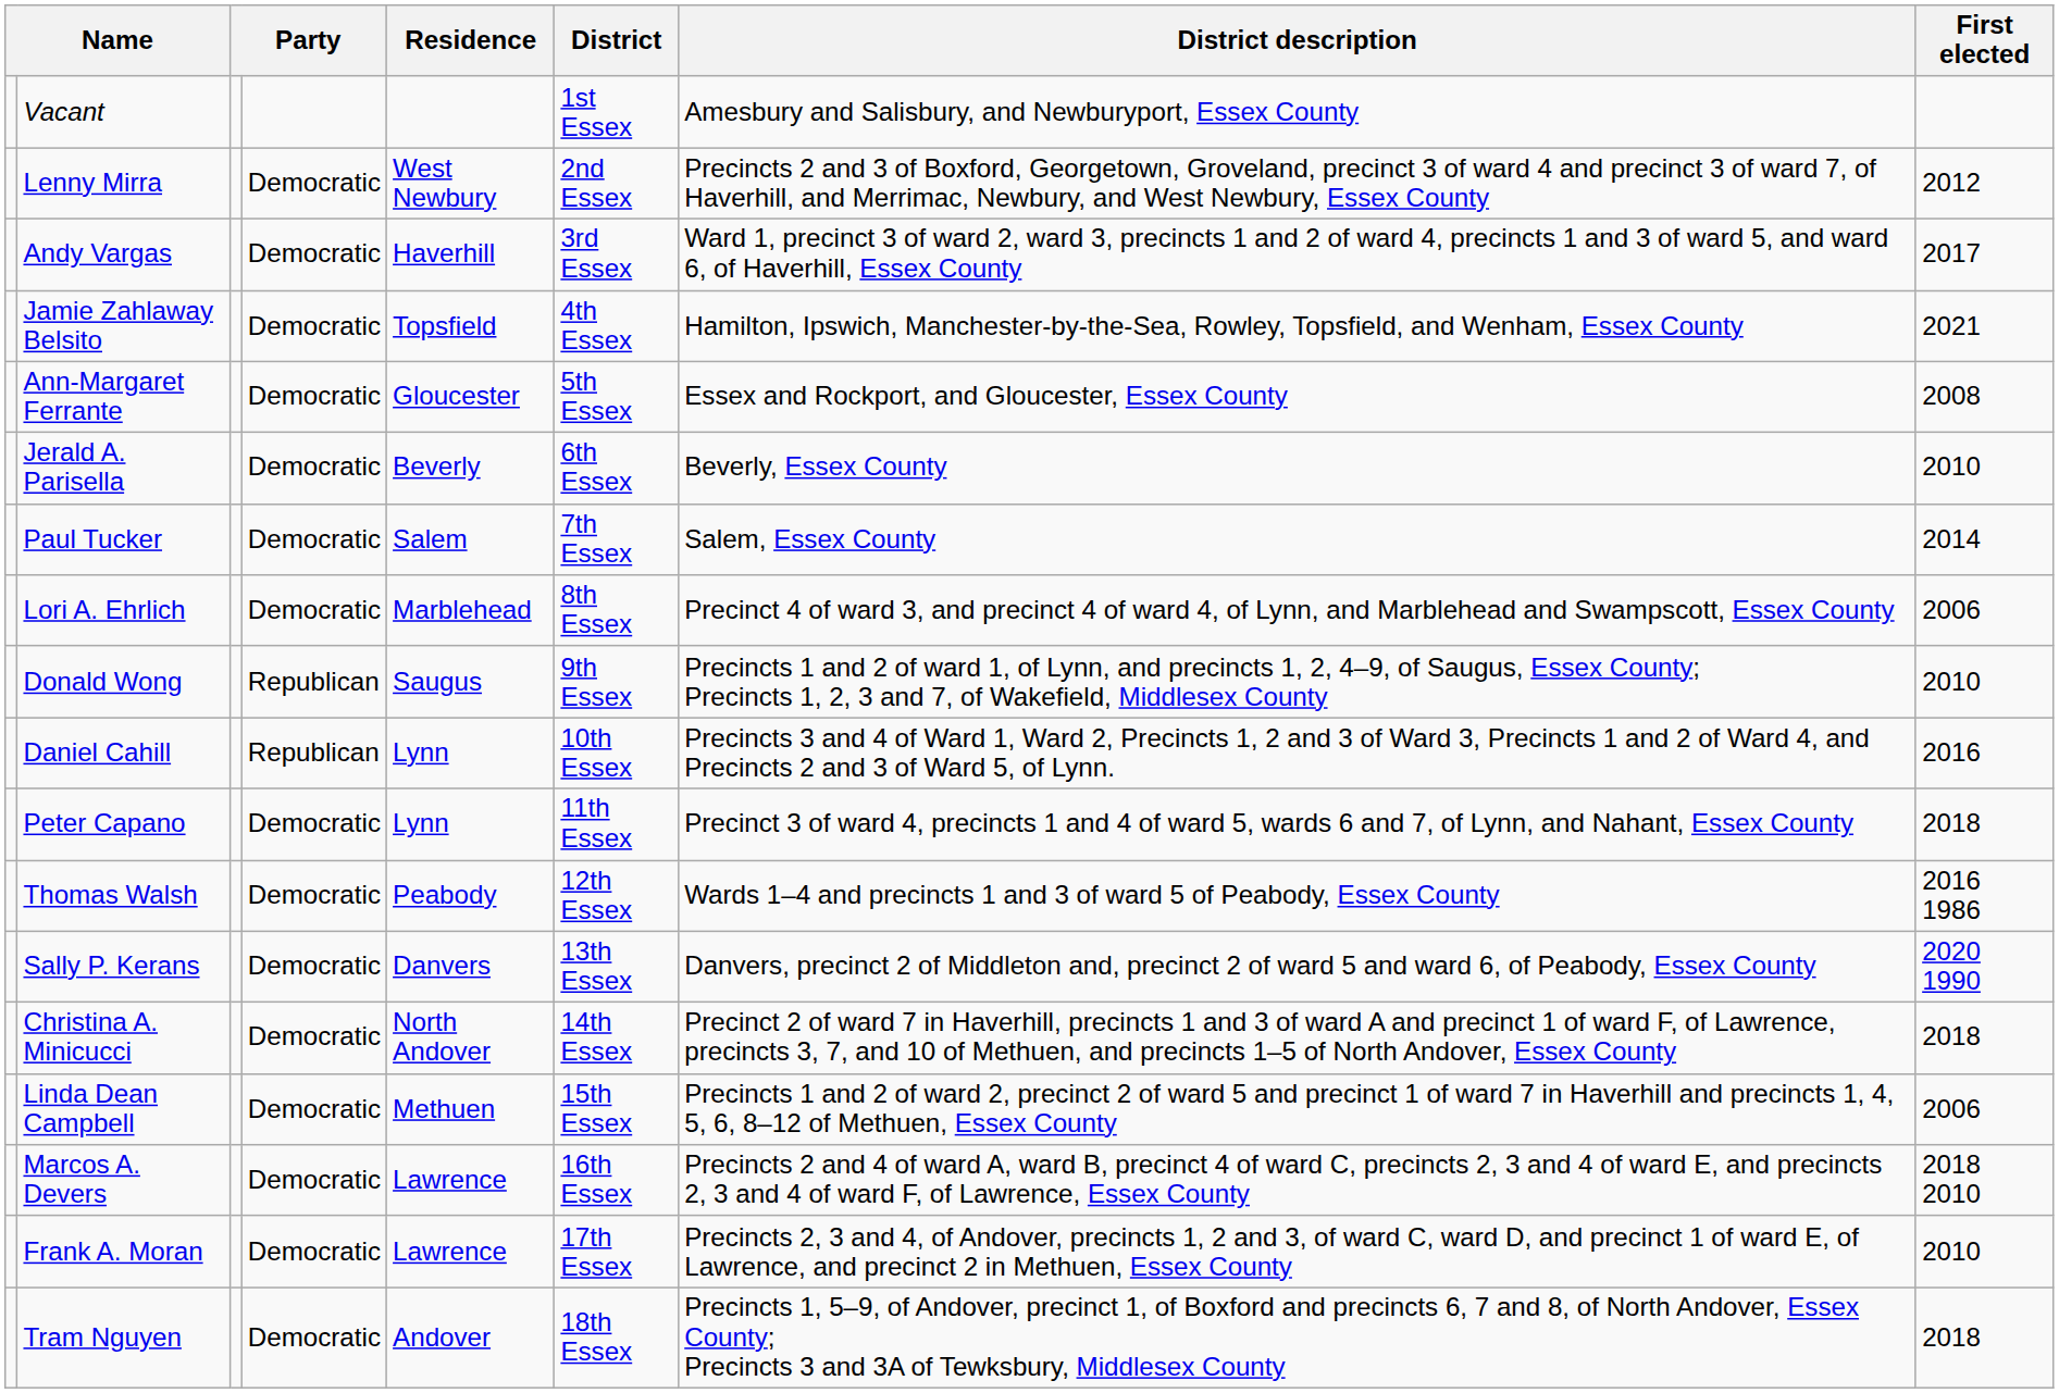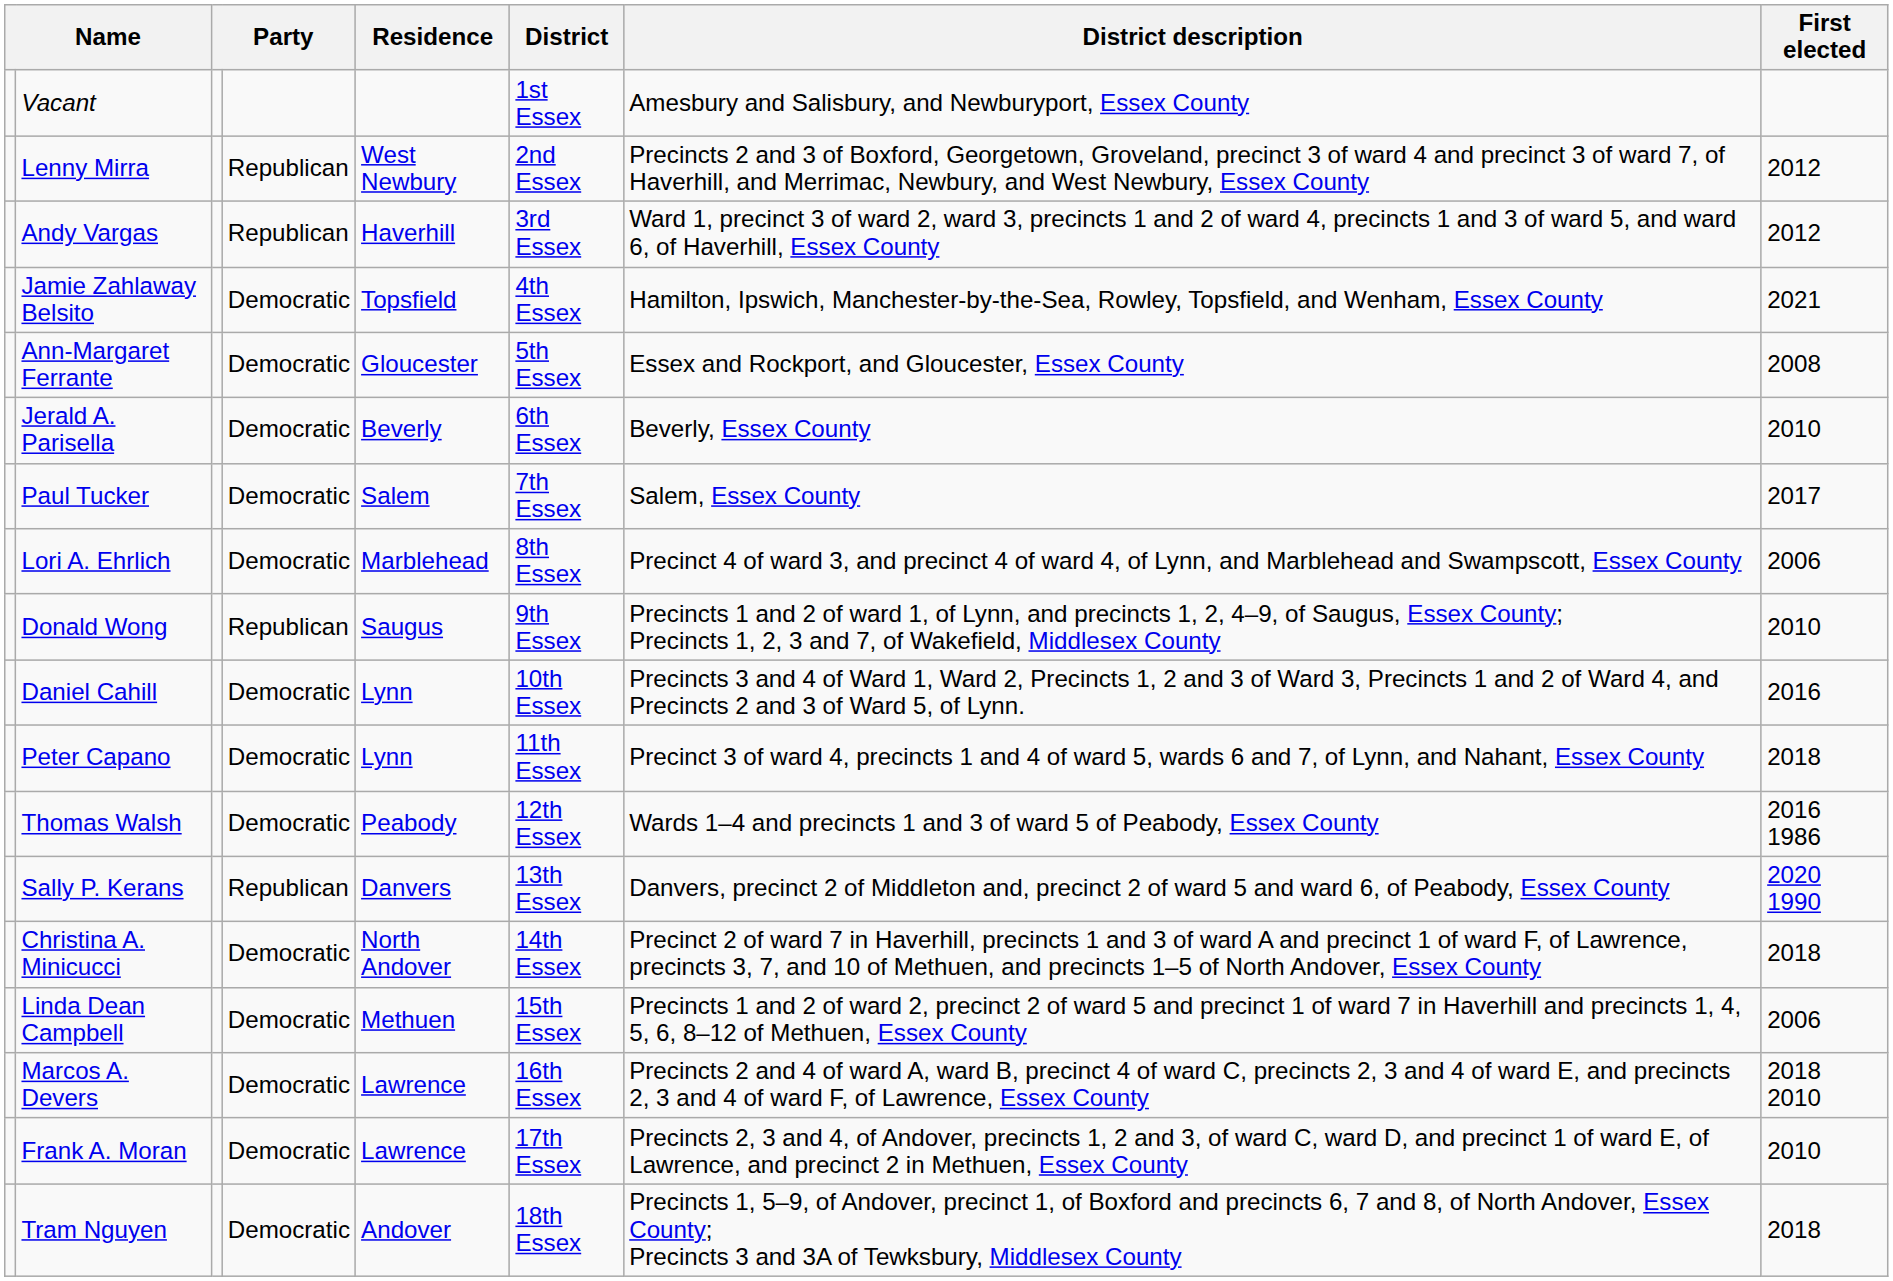Lenny Mirra | column 4: Democratic -> Republican
Andy Vargas | column 4: Democratic -> Republican
Andy Vargas | First elected: 2017 -> 2012
Paul Tucker | First elected: 2014 -> 2017
Daniel Cahill | column 4: Republican -> Democratic
Sally P. Kerans | column 4: Democratic -> Republican
